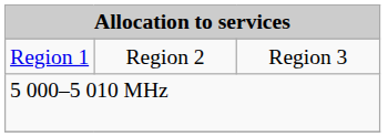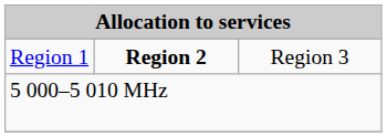Region 1 | column 2: normal -> bold
